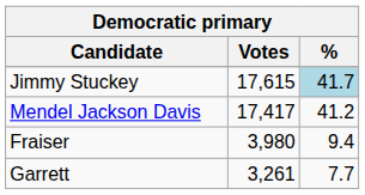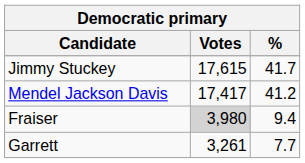Jimmy Stuckey | %: lightblue background -> no background
Fraiser | Votes: no background -> lightgrey background
